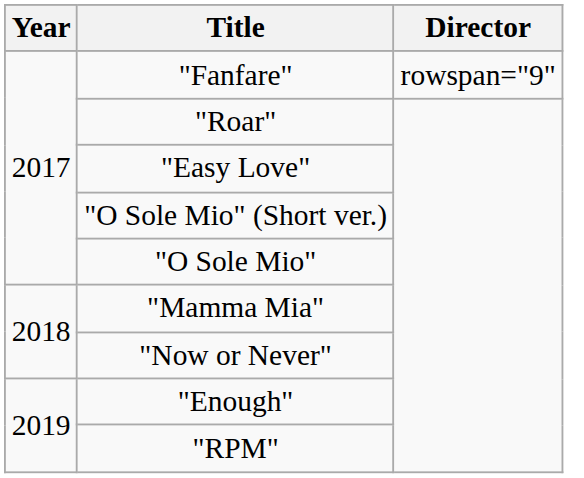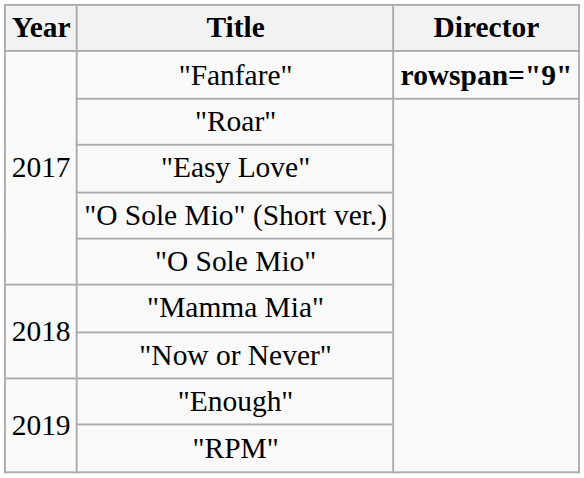"Fanfare" | Director: normal -> bold
